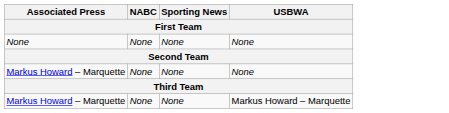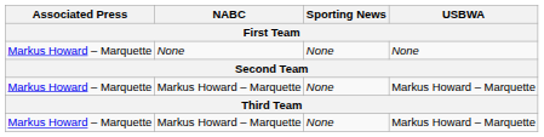row 3 | Associated Press: None -> Markus Howard – Marquette
row 5 | NABC: None -> Markus Howard – Marquette
row 5 | USBWA: None -> Markus Howard – Marquette
row 7 | NABC: None -> Markus Howard – Marquette
